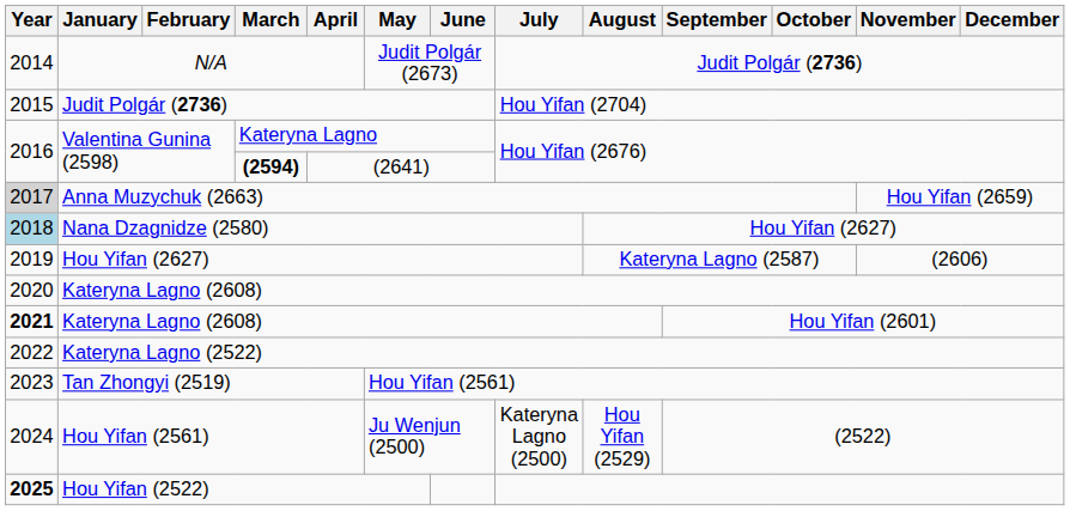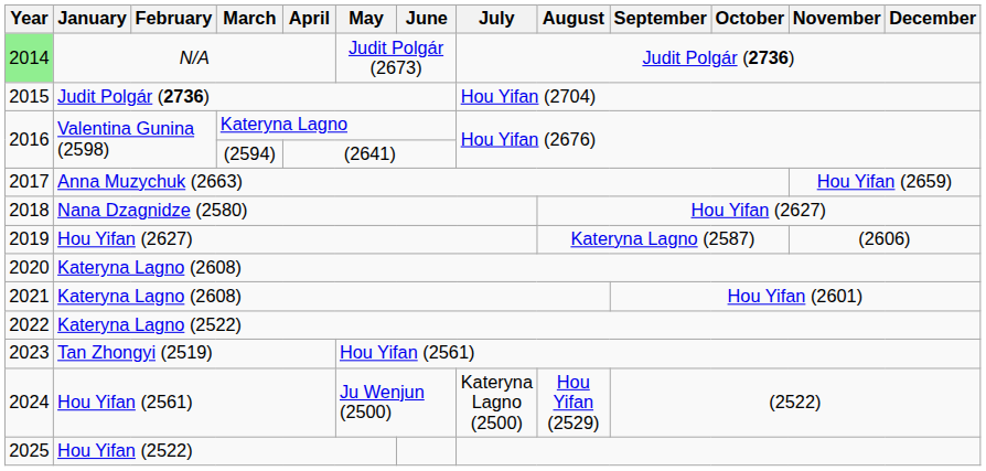N/A | Year: no background -> lightgreen background
(2594) | March: bold -> normal
Anna Muzychuk (2663) | Year: lightgrey background -> no background
Nana Dzagnidze (2580) | Year: lightblue background -> no background
2021 / Kateryna Lagno (2608) | Year: bold -> normal
Hou Yifan (2522) | Year: bold -> normal
